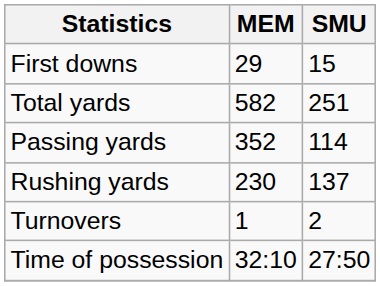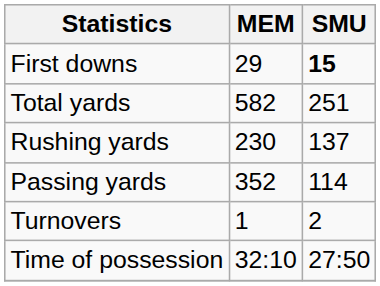First downs | SMU: normal -> bold
rows swapped: Rushing yards <-> Passing yards
